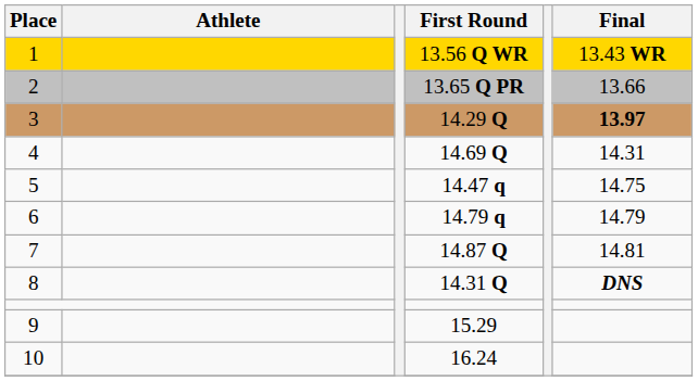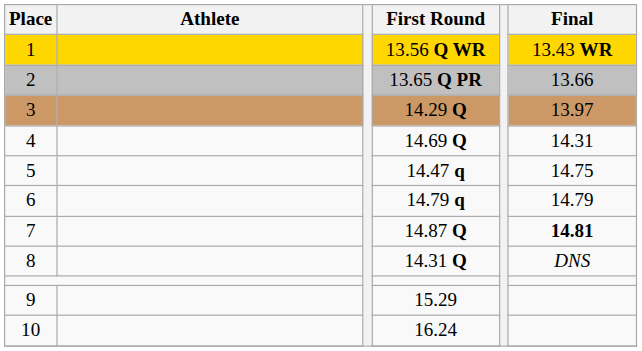3 | Final: bold -> normal
7 | Final: normal -> bold
8 | Final: bold -> normal
